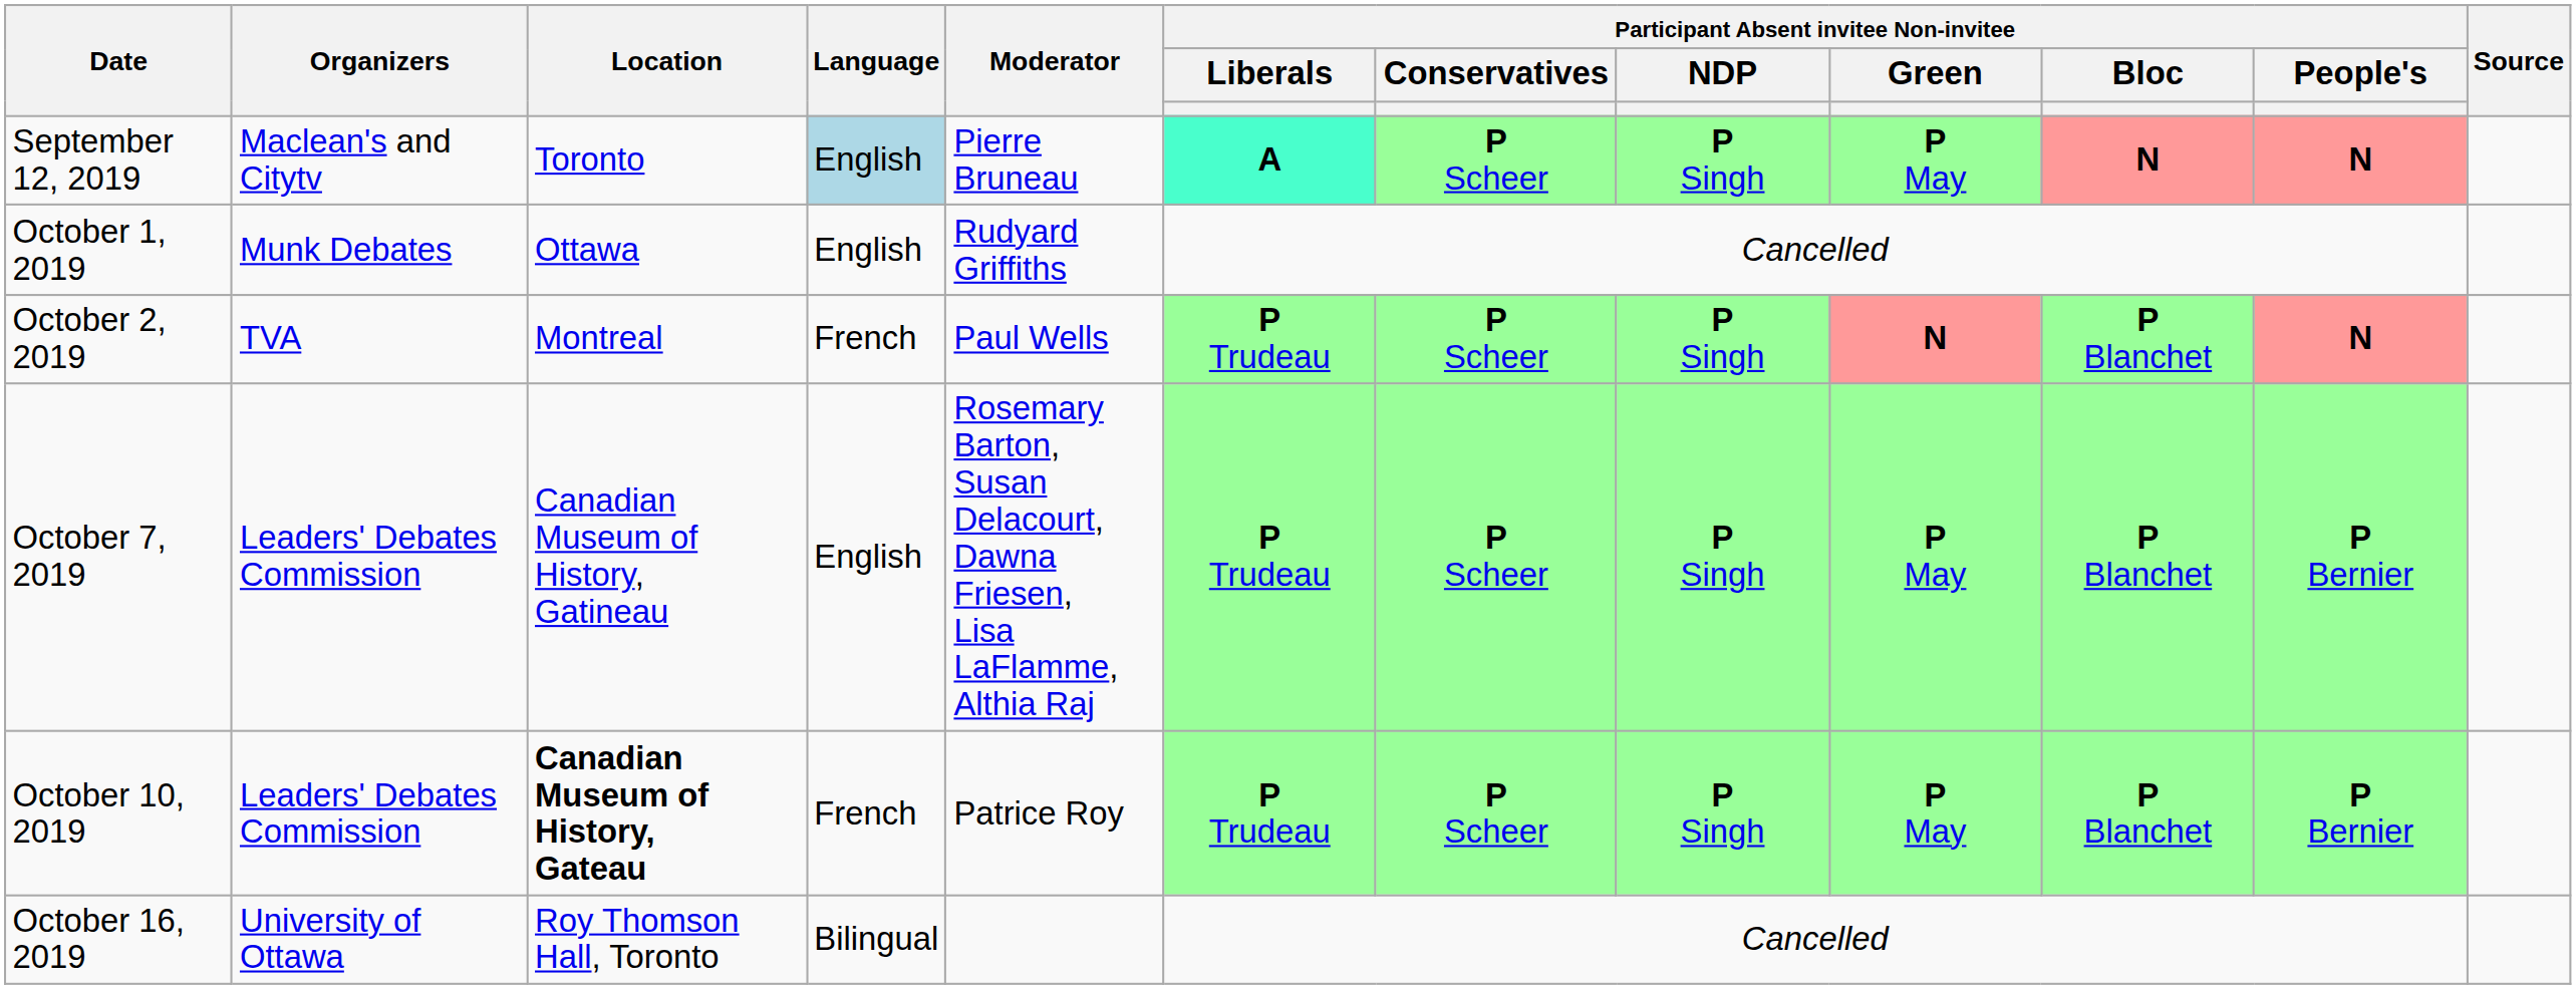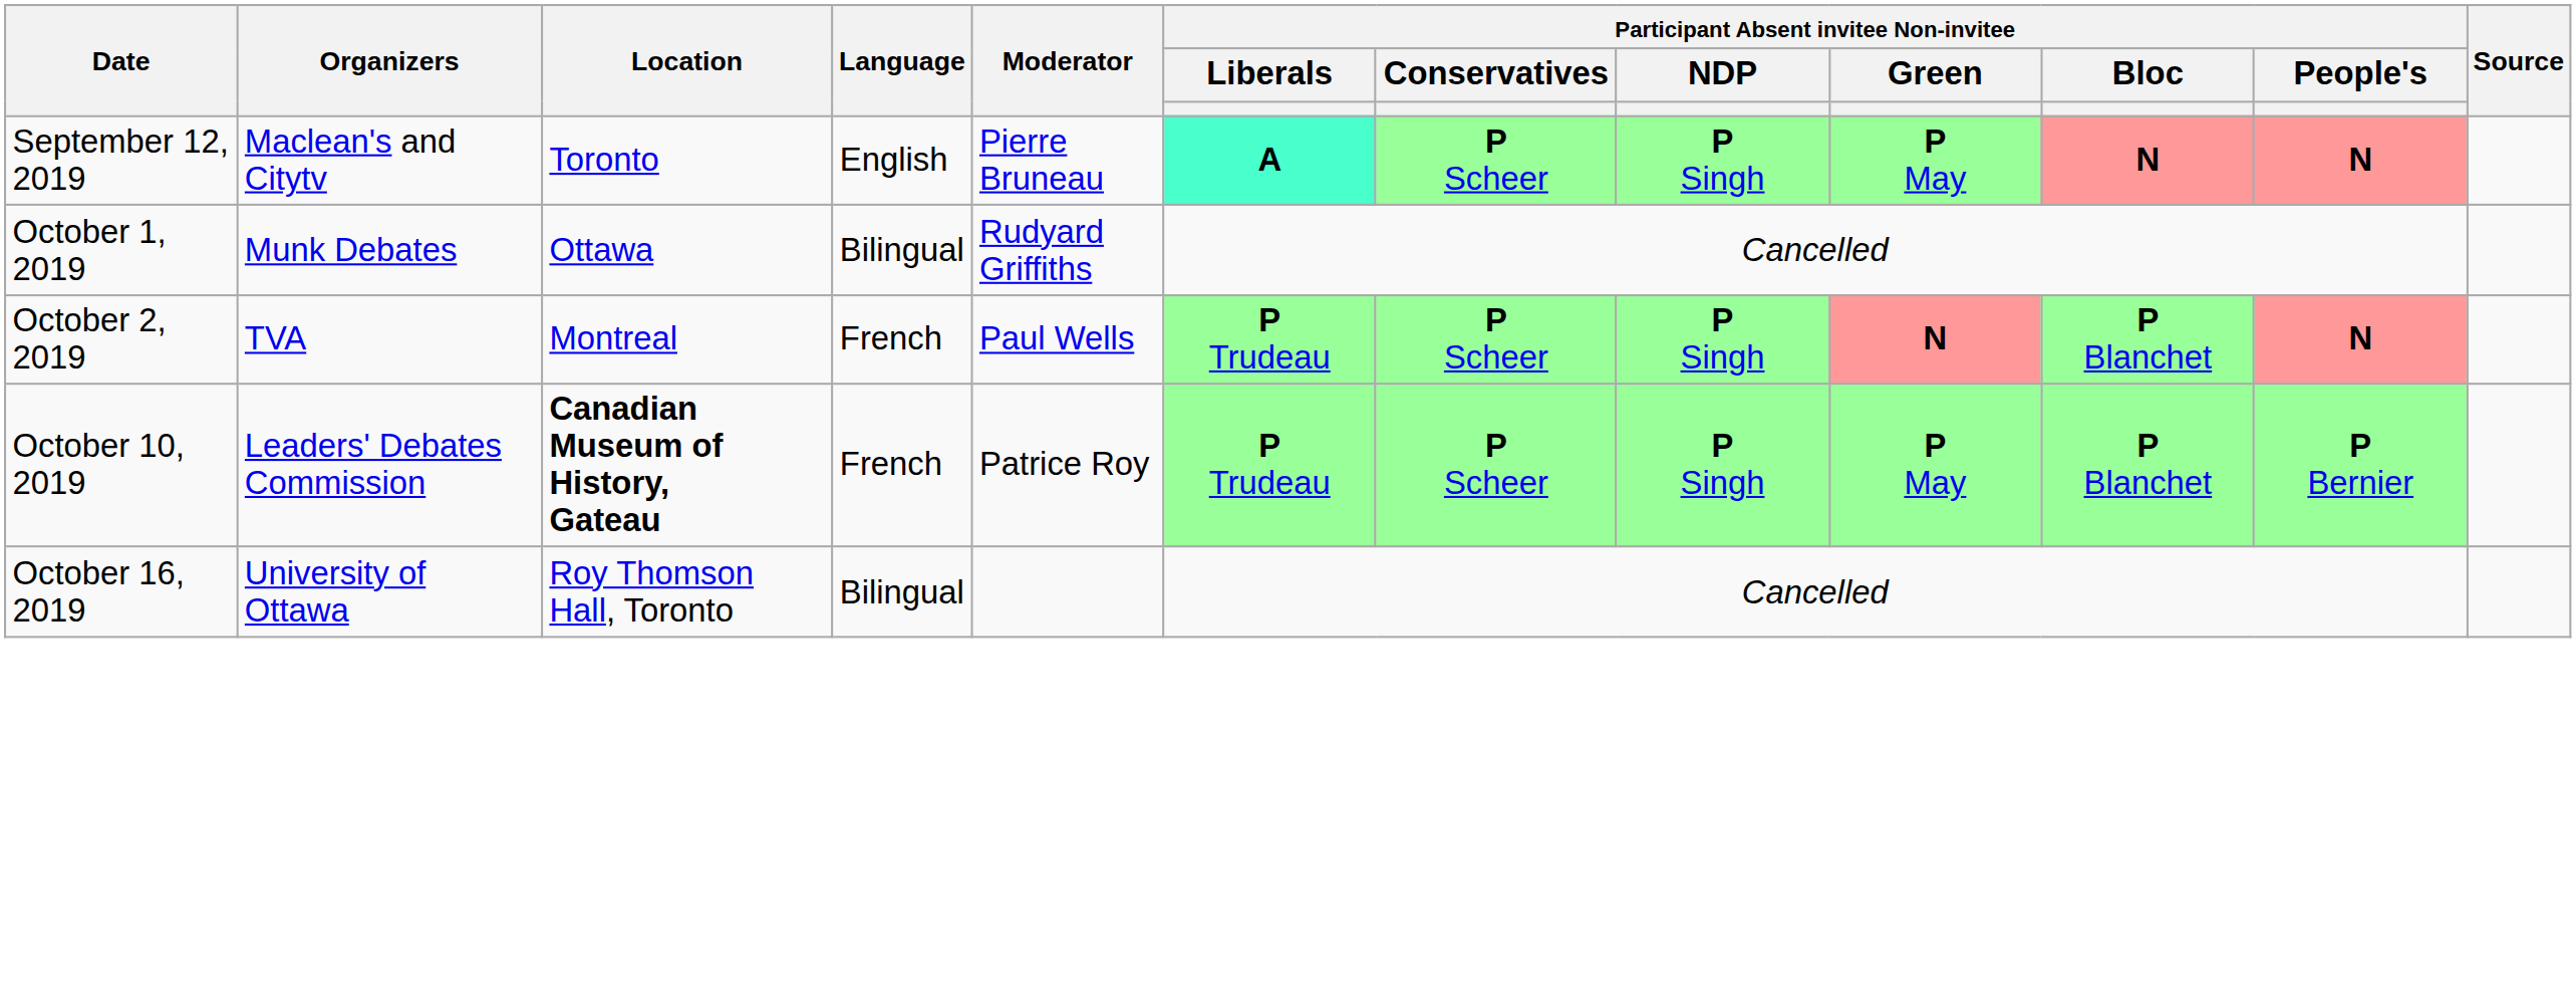September 12, 2019 | Language: lightblue background -> no background
October 1, 2019 | Language: English -> Bilingual
- row: October 7, 2019 | Leaders' Debates Commission | Canadian Museum of History, Gatineau | English | Rosemary Barton, Susan Delacourt, Dawna Friesen, Lisa LaFlamme, Althia Raj | P Trudeau | P Scheer | P Singh | P May | P Blanchet | P Bernier
